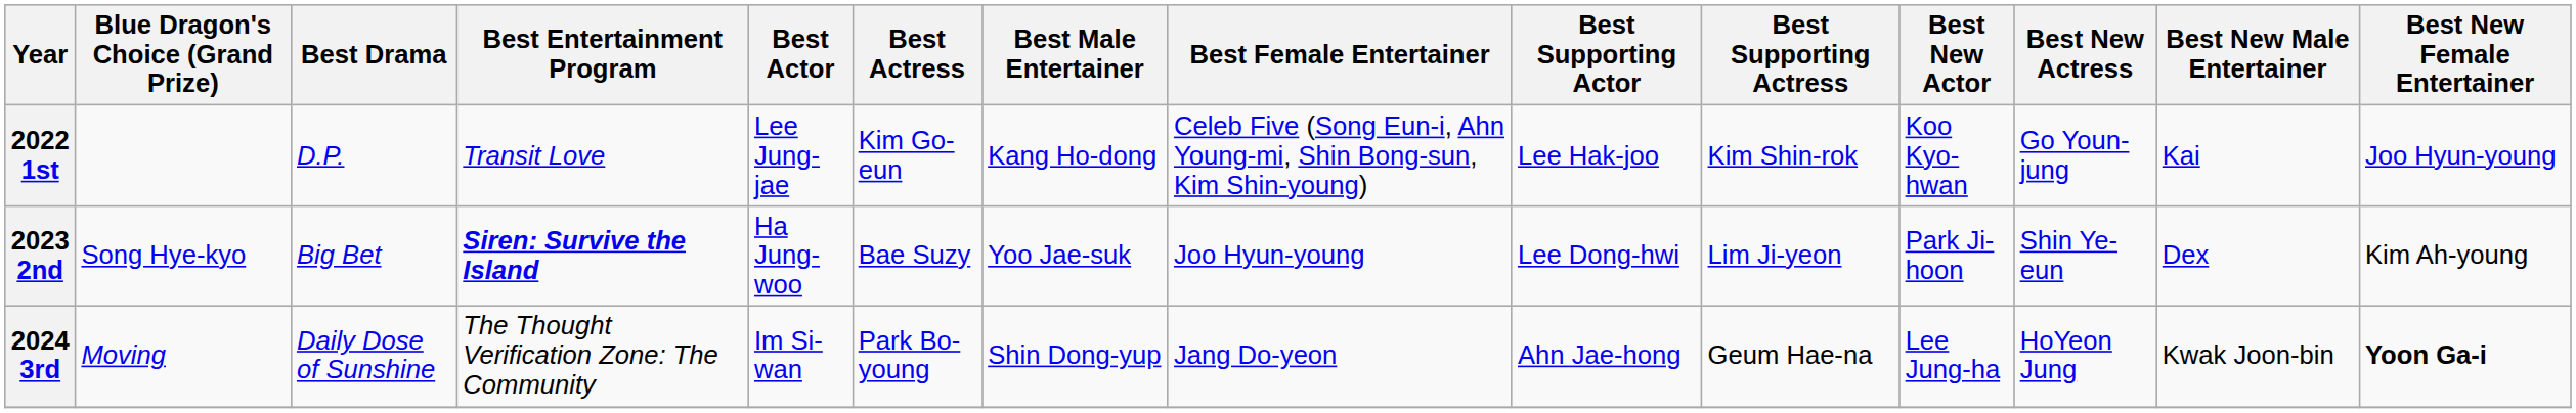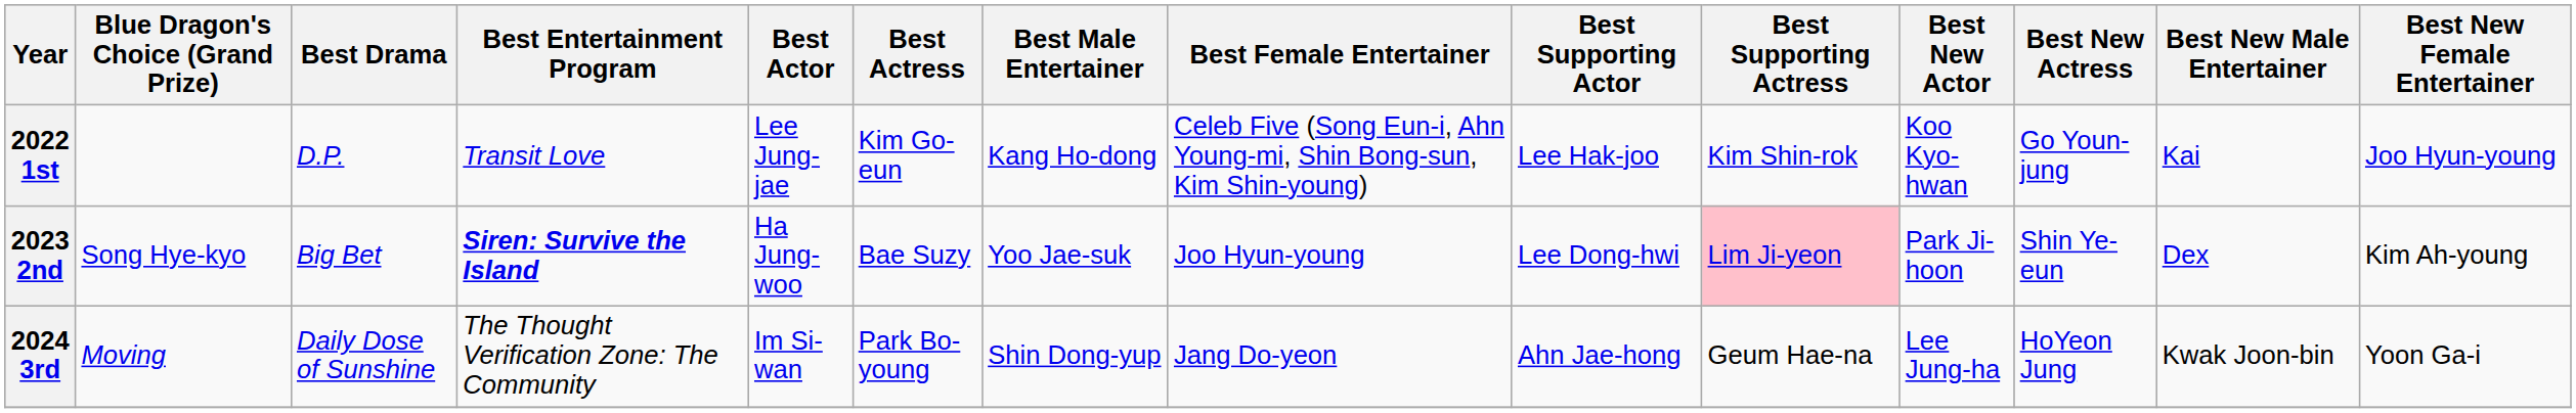2023 2nd | Best Supporting Actress: no background -> pink background
2024 3rd | Best New Female Entertainer: bold -> normal
